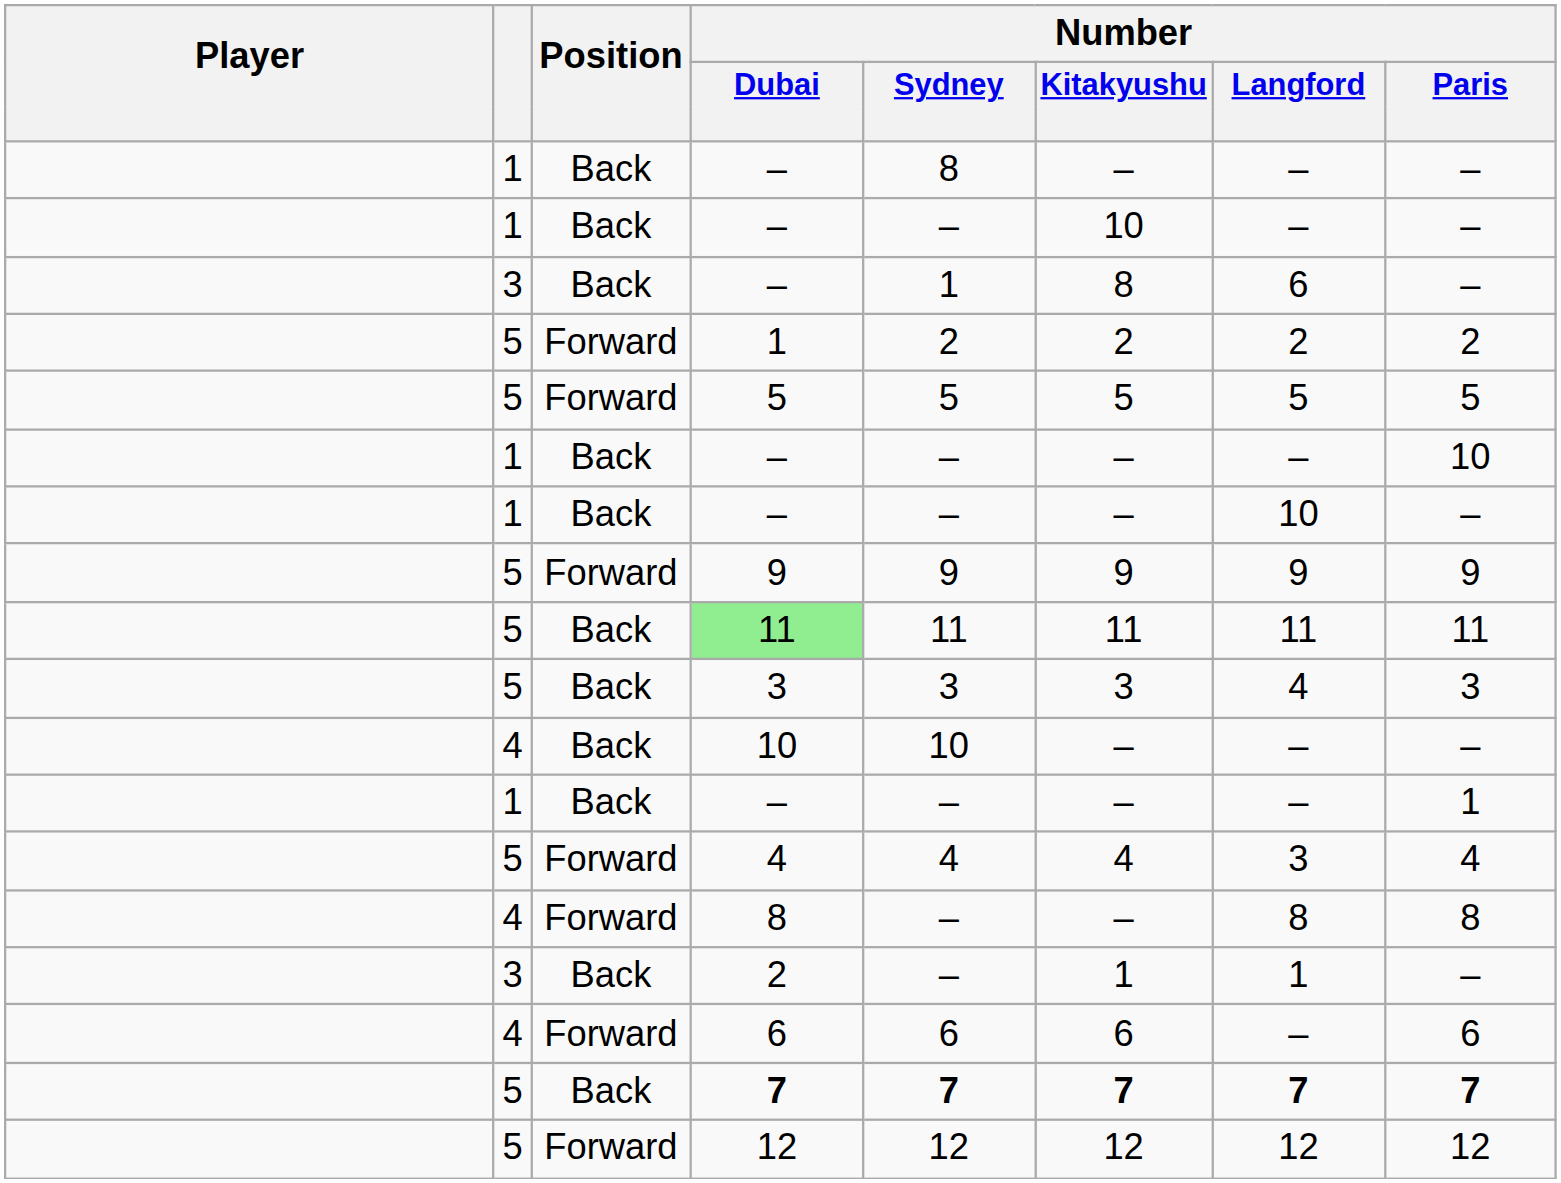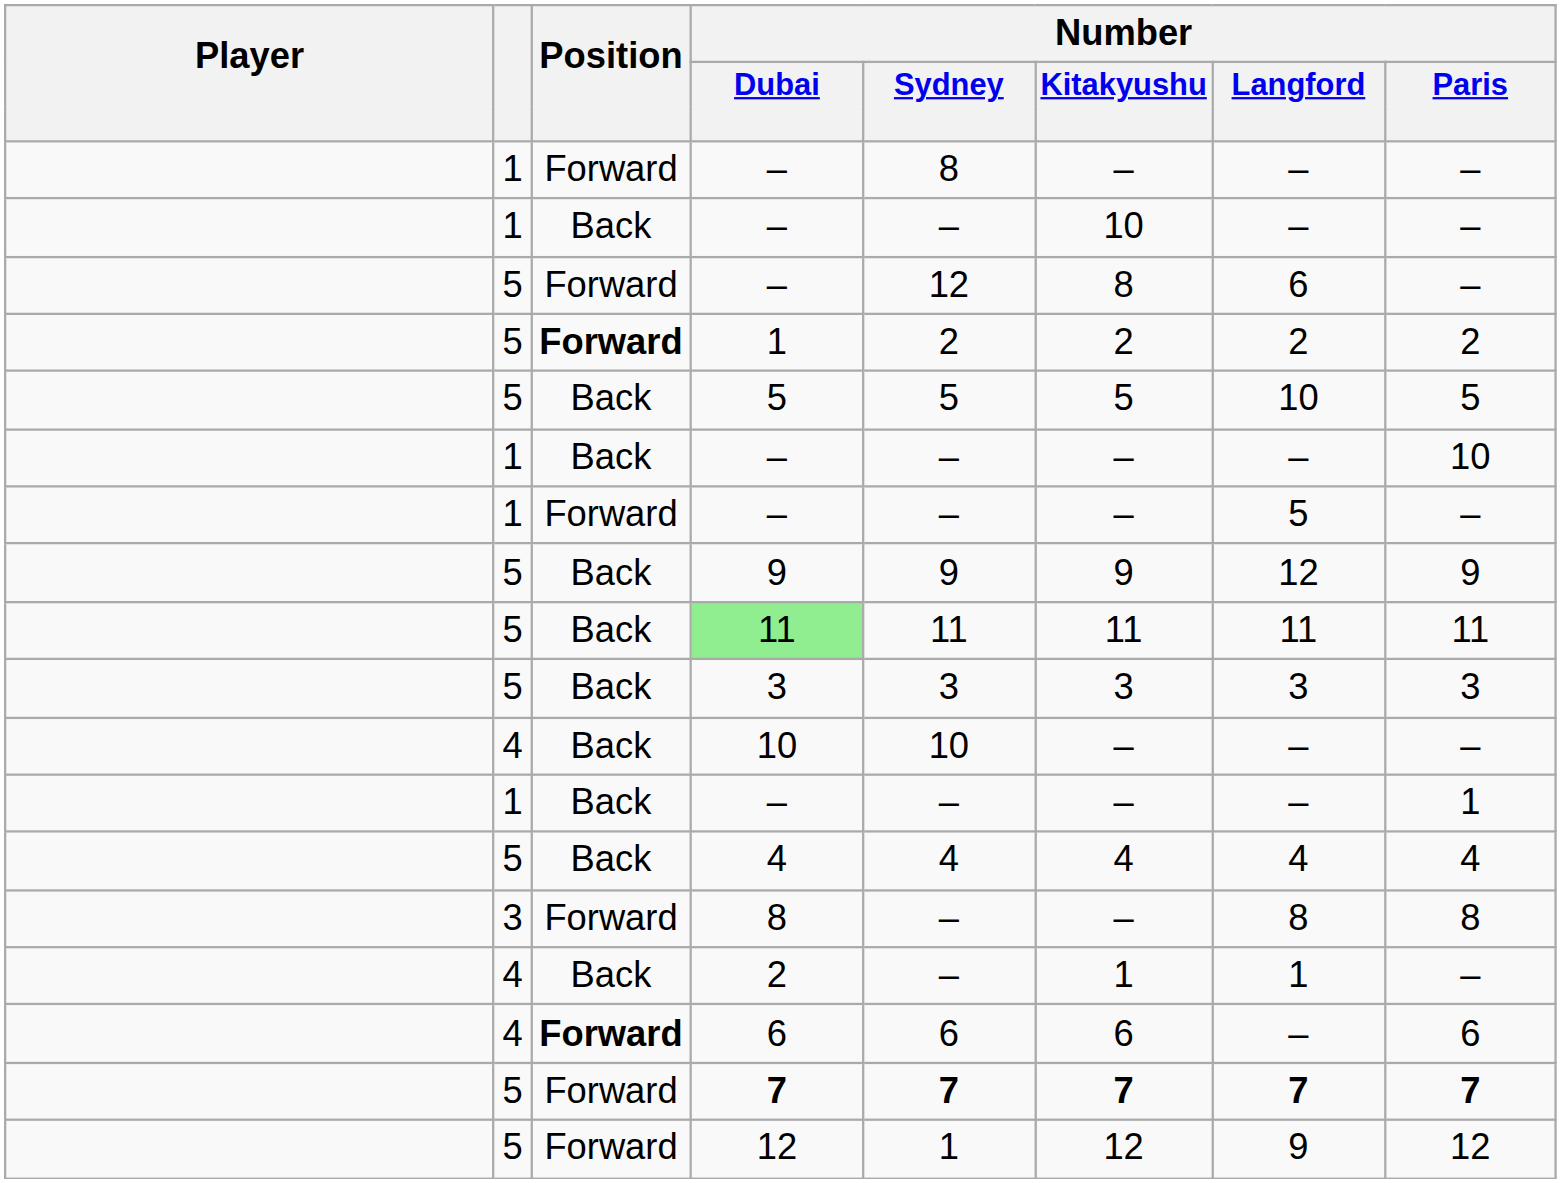row 4 | Position: Back -> Forward
row 6 | column 2: 3 -> 5
row 6 | Position: Back -> Forward
row 6 | Number / Sydney: 1 -> 12
row 7 | Position: normal -> bold
row 8 | Position: Forward -> Back
row 8 | Number / Langford: 5 -> 10
row 10 | Position: Back -> Forward
row 10 | Number / Langford: 10 -> 5
row 11 | Position: Forward -> Back
row 11 | Number / Langford: 9 -> 12
row 13 | Number / Langford: 4 -> 3
row 16 | Position: Forward -> Back
row 16 | Number / Langford: 3 -> 4
row 17 | column 2: 4 -> 3
row 18 | column 2: 3 -> 4
row 19 | Position: normal -> bold
row 20 | Position: Back -> Forward
row 21 | Number / Sydney: 12 -> 1
row 21 | Number / Langford: 12 -> 9
